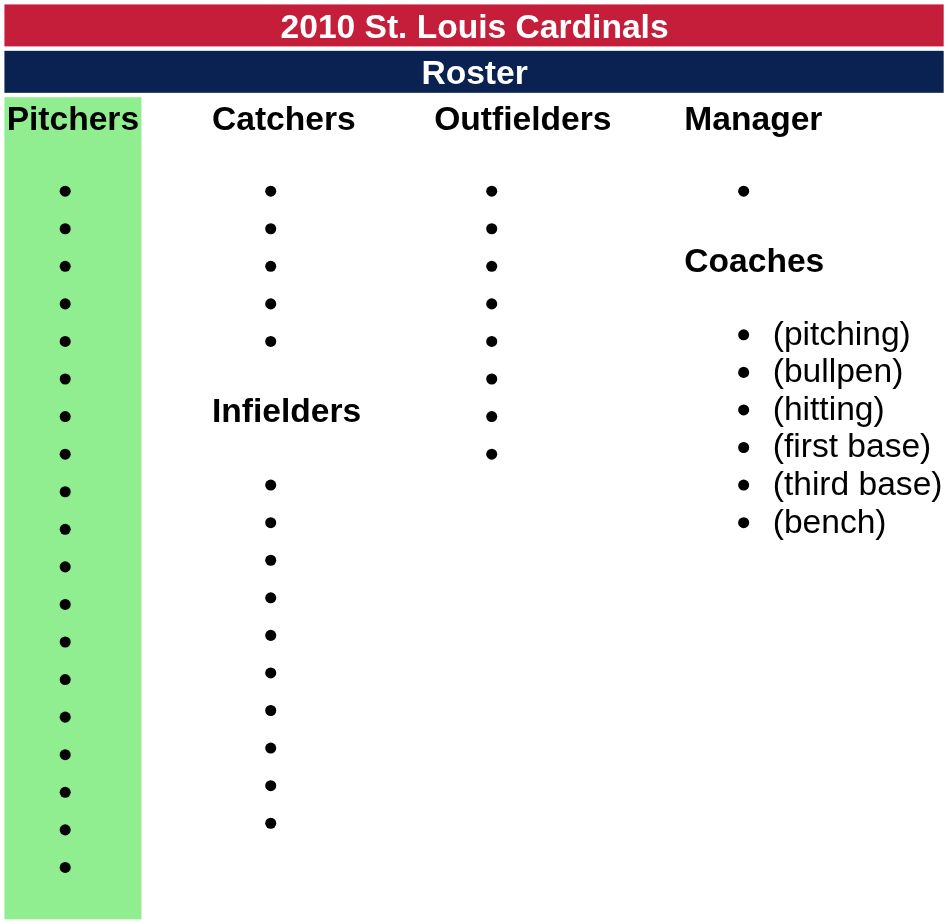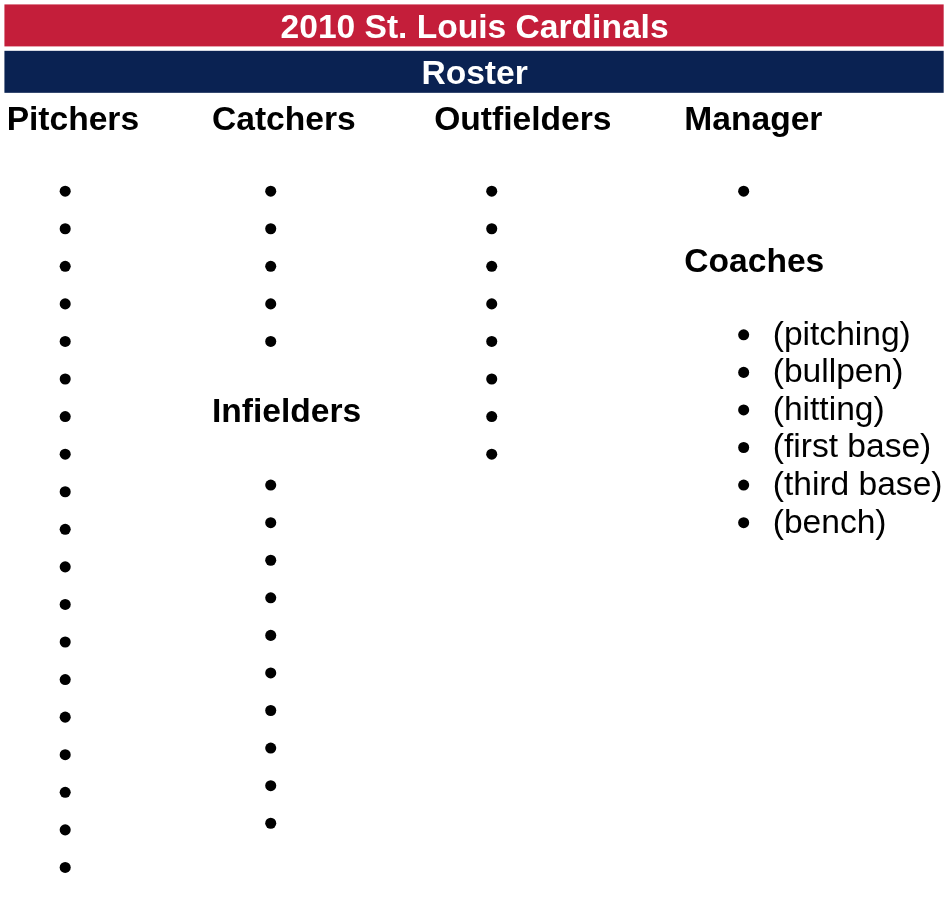Pitchers | column 1: lightgreen background -> no background
